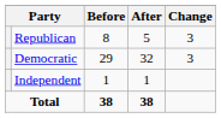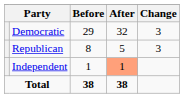rows swapped: Democratic <-> Republican
Independent | After: no background -> lightsalmon background
